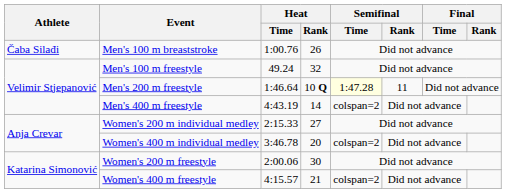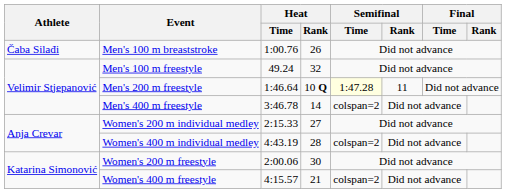Men's 400 m freestyle | Heat / Time: 4:43.19 -> 3:46.78
Women's 400 m individual medley | Heat / Time: 3:46.78 -> 4:43.19
Women's 400 m individual medley | Heat / Rank: 20 -> 28
